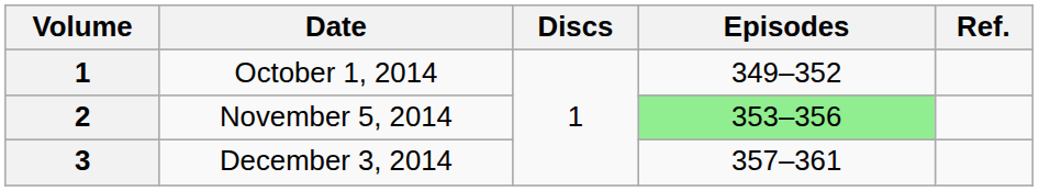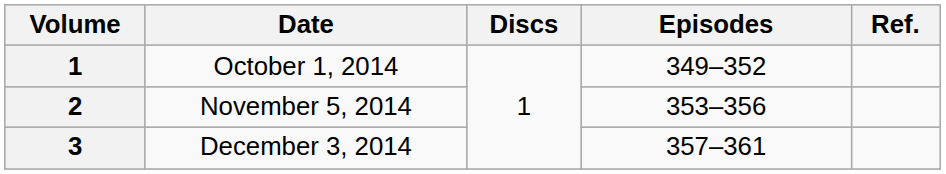November 5, 2014 | Episodes: lightgreen background -> no background
